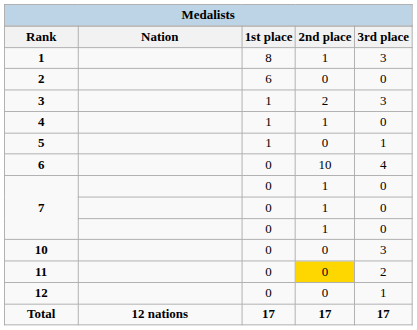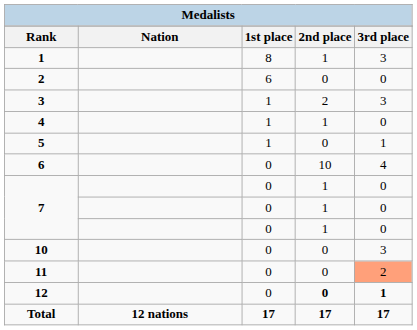11 | column 4: gold background -> no background
11 | column 5: no background -> lightsalmon background
12 | column 4: normal -> bold
12 | column 5: normal -> bold
